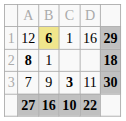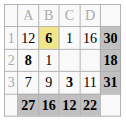row 2 | column 6: 29 -> 30
row 4 | column 6: 30 -> 31
row 5 | column 4: 10 -> 12
